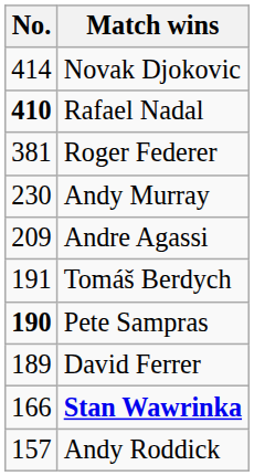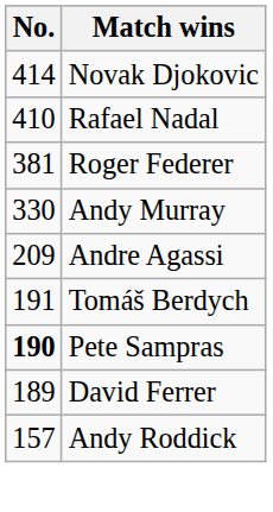Rafael Nadal | No.: bold -> normal
Andy Murray | No.: 230 -> 330
- row: 166 | Stan Wawrinka
